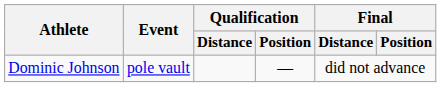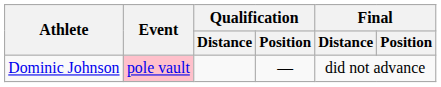Dominic Johnson | Event: no background -> pink background
